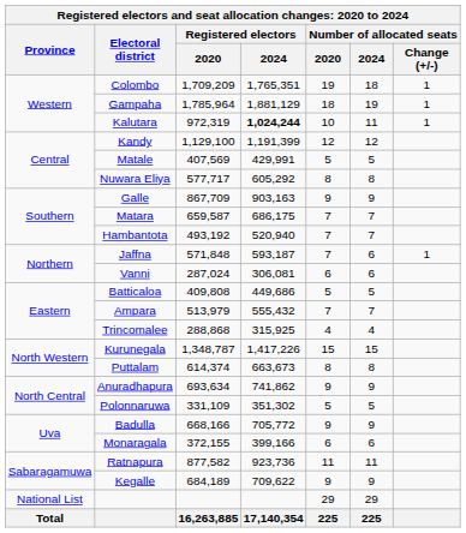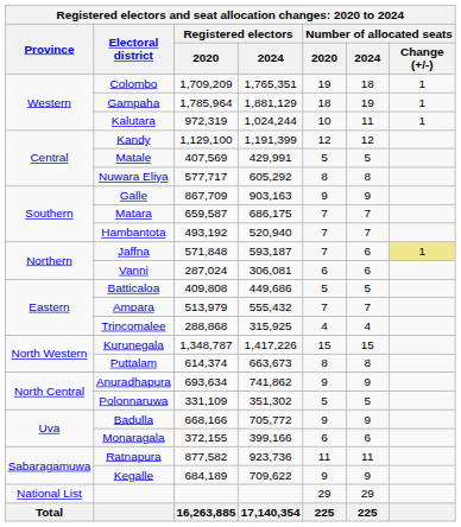Kalutara | Registered electors / 2024: bold -> normal
Jaffna | Number of allocated seats / Change (+/-): no background -> khaki background
